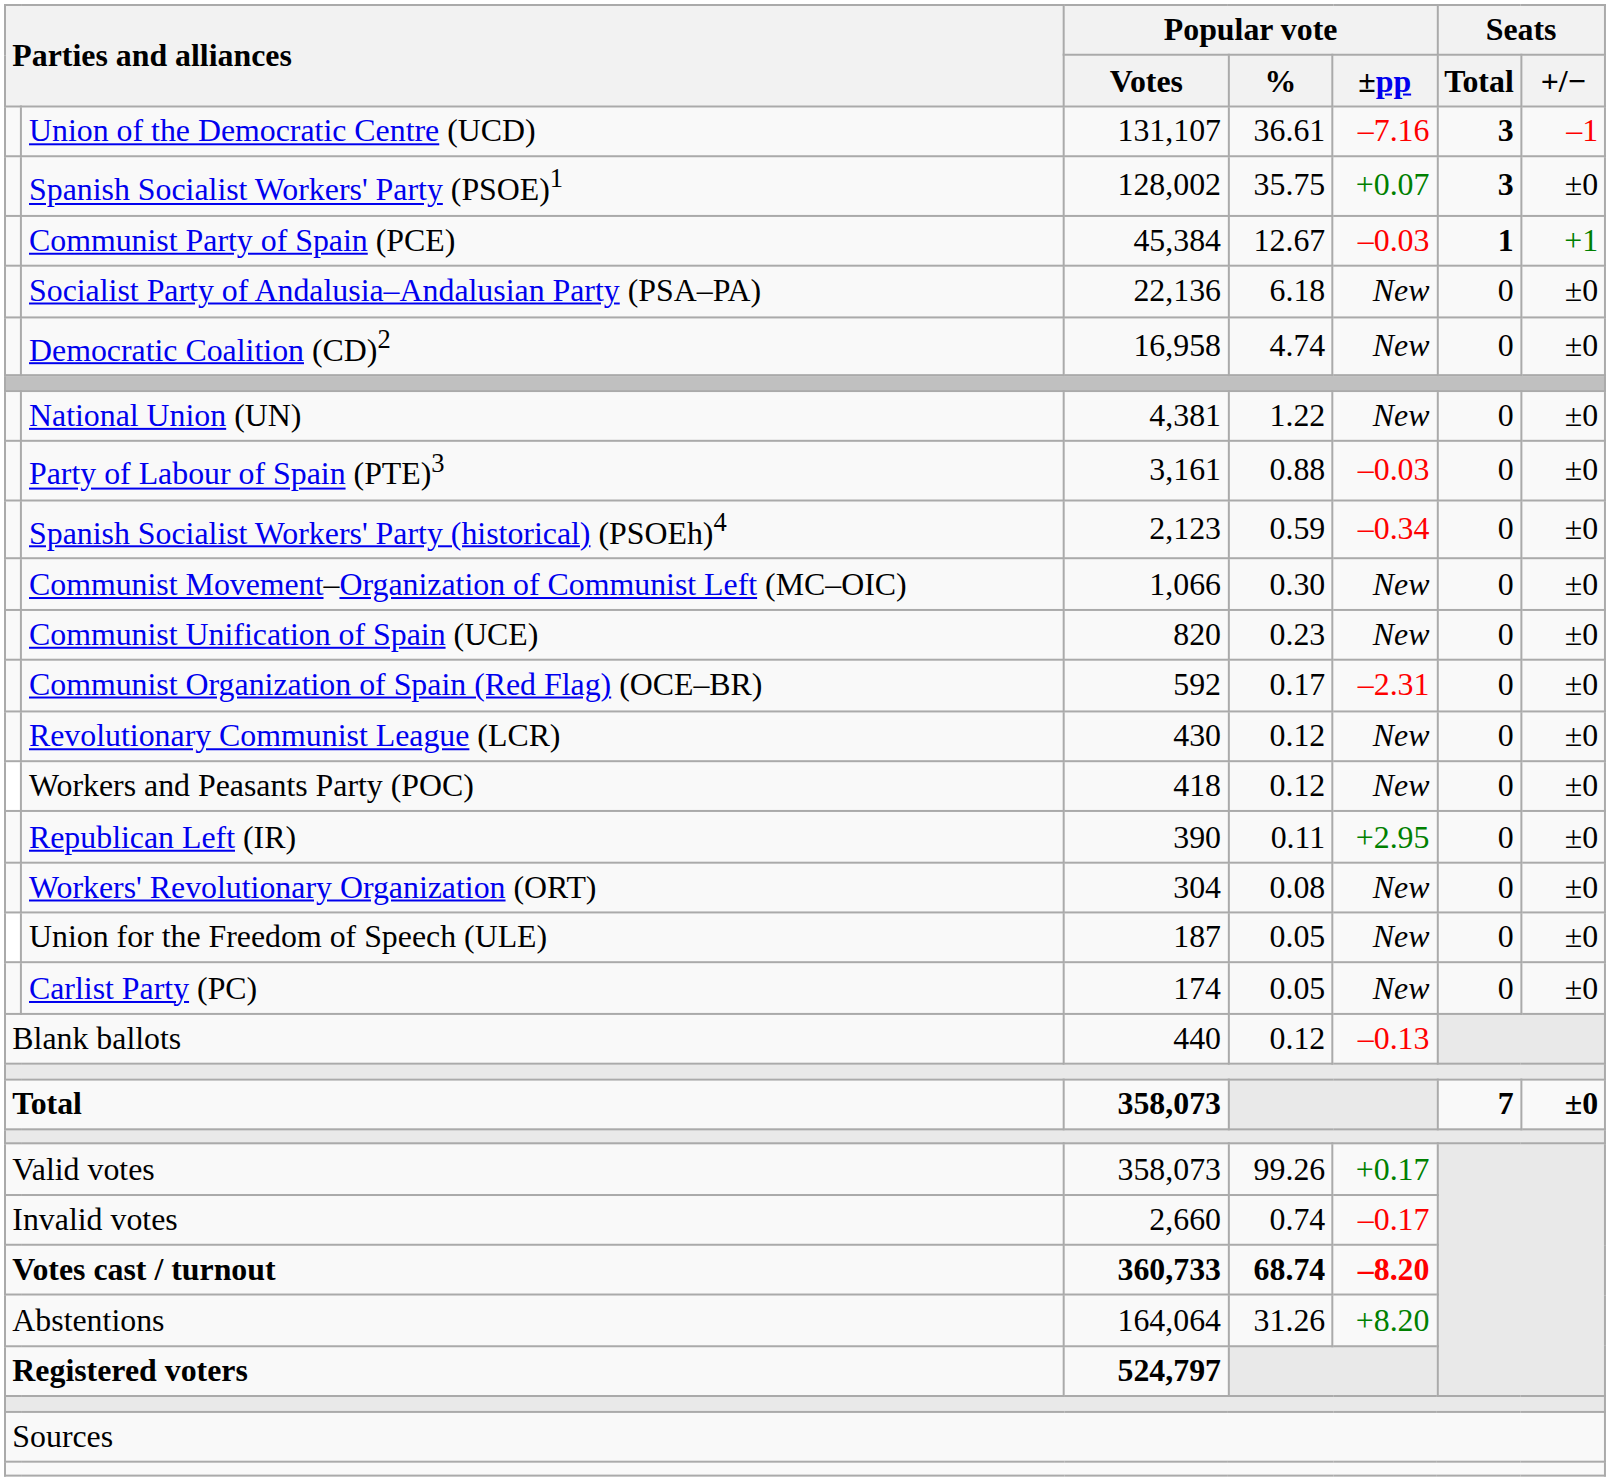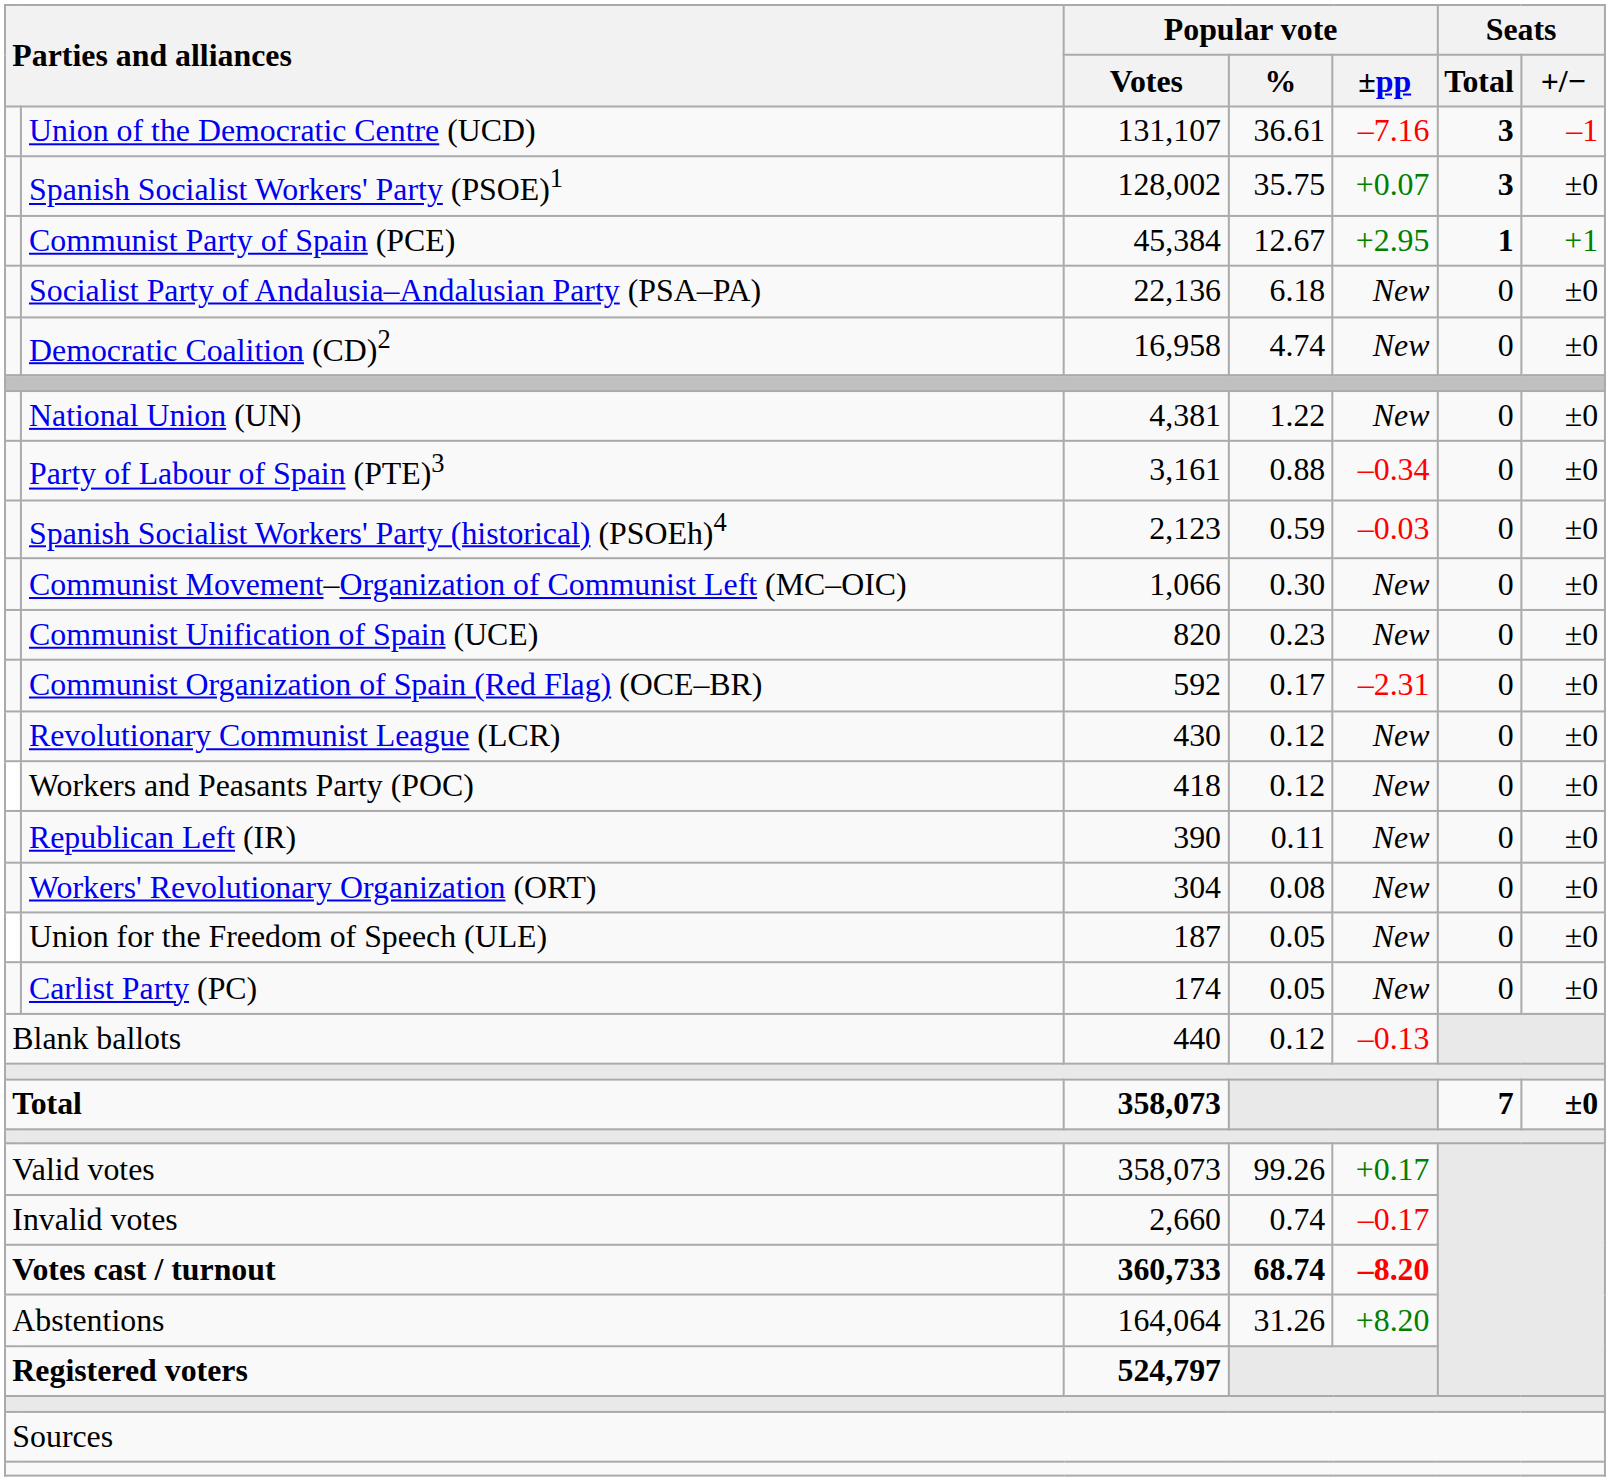Communist Party of Spain (PCE) | Popular vote / ±pp: –0.03 -> +2.95
Party of Labour of Spain (PTE)3 | Popular vote / ±pp: –0.03 -> –0.34
Spanish Socialist Workers' Party (historical) (PSOEh)4 | Popular vote / ±pp: –0.34 -> –0.03
Republican Left (IR) | Popular vote / ±pp: +2.95 -> New
